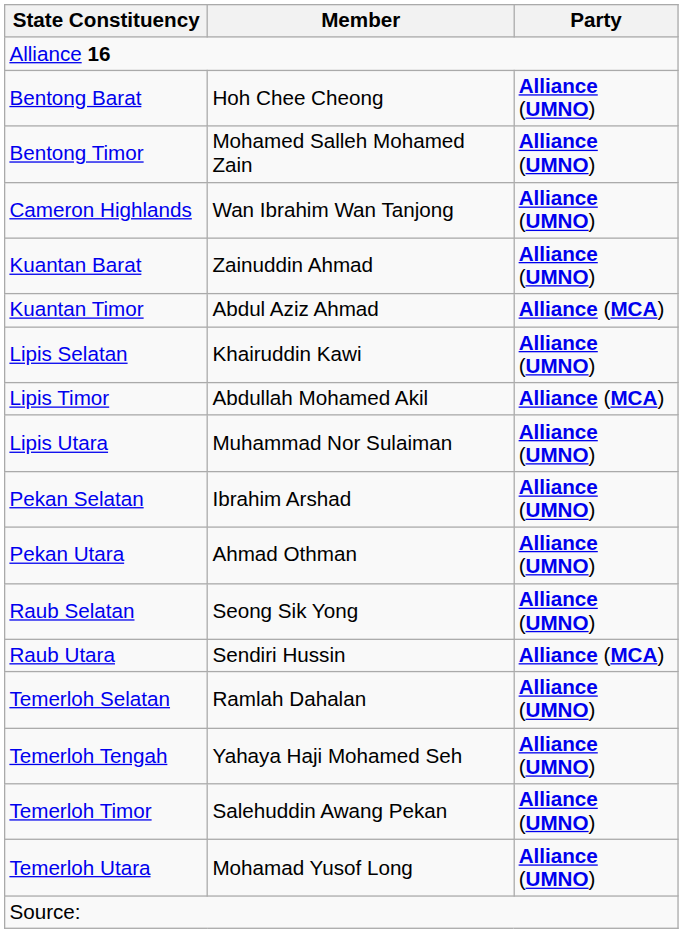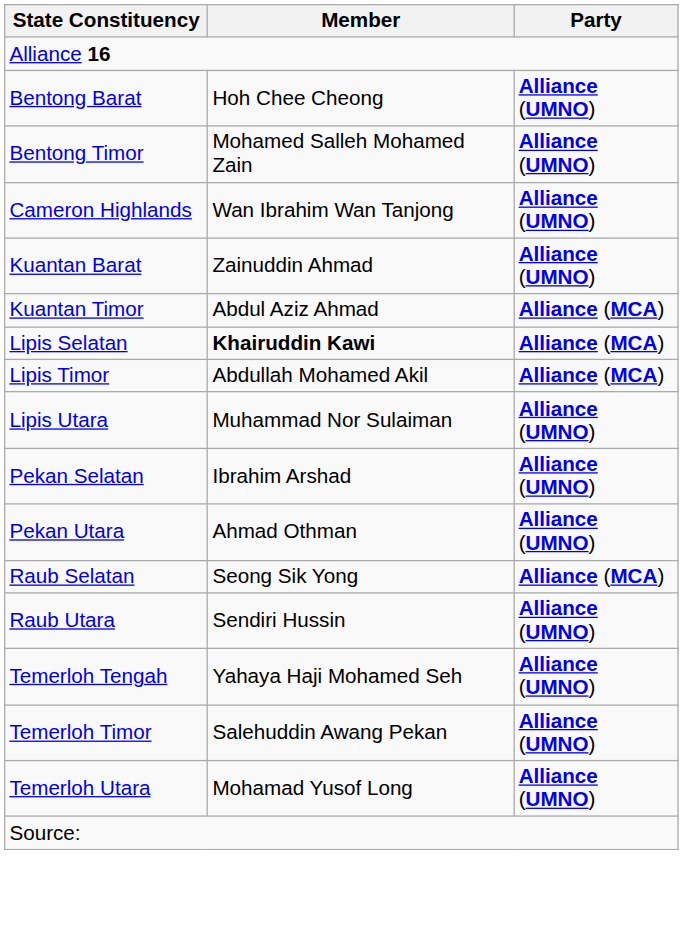Lipis Selatan | Member: normal -> bold
Lipis Selatan | Party: Alliance (UMNO) -> Alliance (MCA)
Raub Selatan | Party: Alliance (UMNO) -> Alliance (MCA)
Raub Utara | Party: Alliance (MCA) -> Alliance (UMNO)
- row: Temerloh Selatan | Ramlah Dahalan | Alliance (UMNO)
